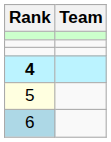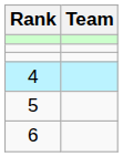row 5 | Rank: bold -> normal
row 6 | Rank: lightyellow background -> no background
row 7 | Rank: lightblue background -> no background
